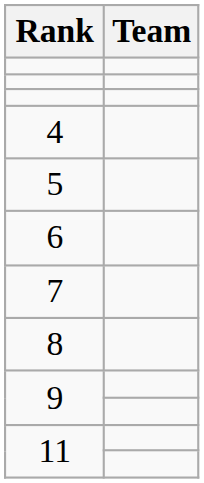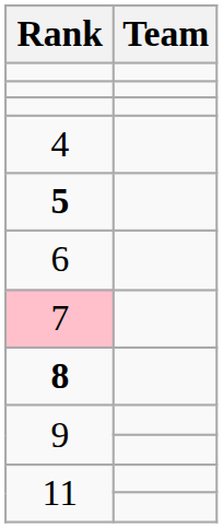row 6 | Rank: normal -> bold
row 8 | Rank: no background -> pink background
row 9 | Rank: normal -> bold
